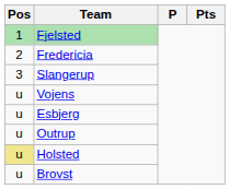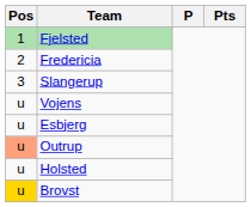Outrup | Pos: no background -> lightsalmon background
Holsted | Pos: khaki background -> no background
Brovst | Pos: no background -> gold background
